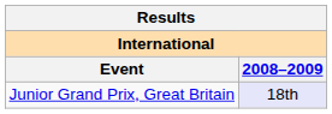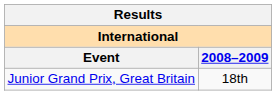Junior Grand Prix, Great Britain | 2008–2009: lavender background -> no background
